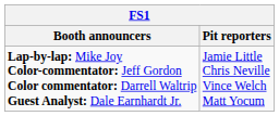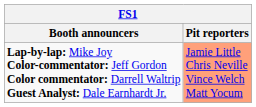row 3 | Pit reporters: no background -> lightsalmon background
